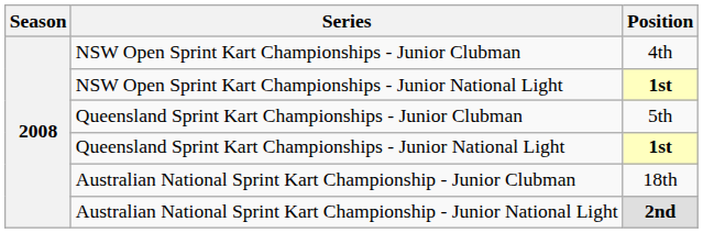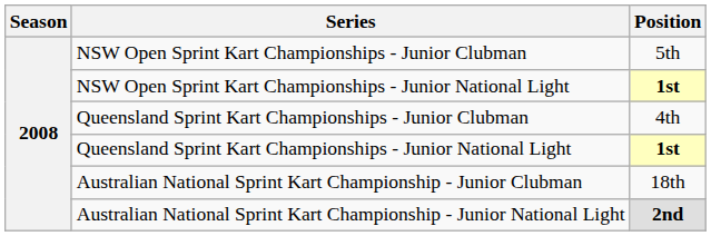NSW Open Sprint Kart Championships - Junior Clubman | Position: 4th -> 5th
Queensland Sprint Kart Championships - Junior Clubman | Position: 5th -> 4th
